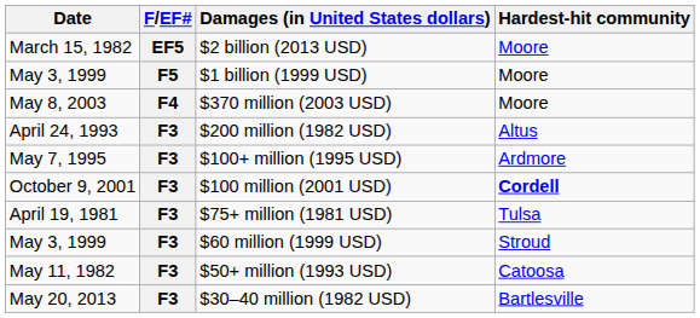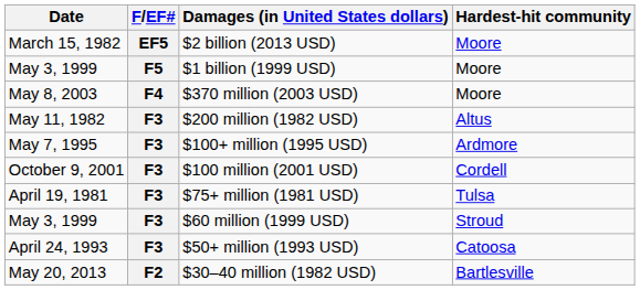$200 million (1982 USD) | Date: April 24, 1993 -> May 11, 1982
$100 million (2001 USD) | Hardest-hit community: bold -> normal
$50+ million (1993 USD) | Date: May 11, 1982 -> April 24, 1993
$30–40 million (1982 USD) | F/EF#: F3 -> F2
